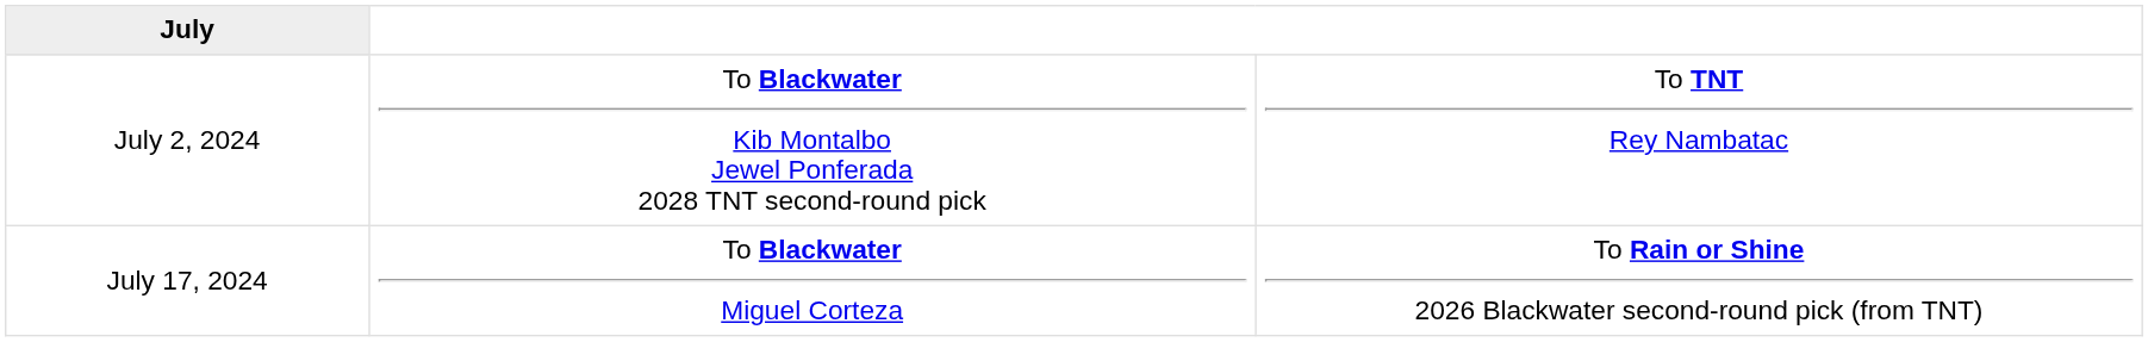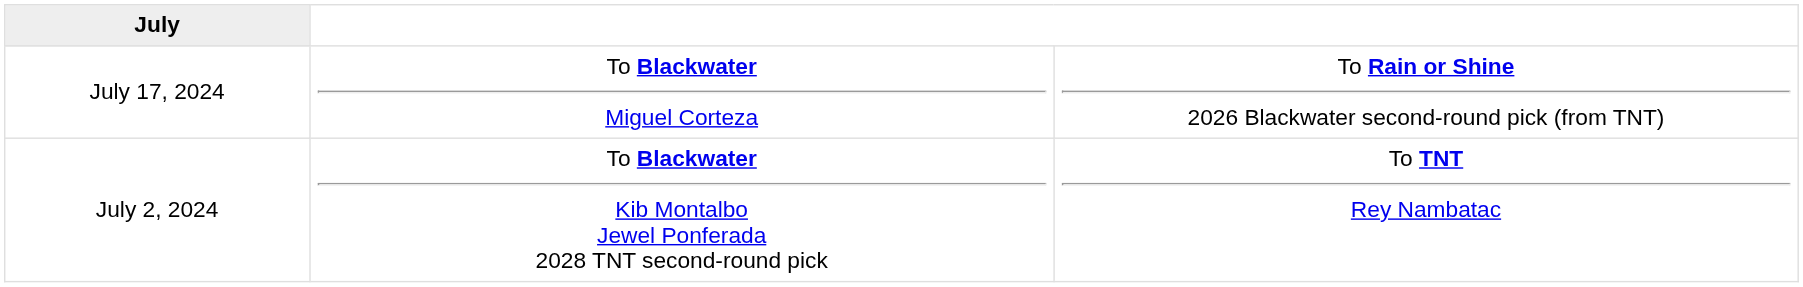rows swapped: July 2, 2024 <-> July 17, 2024
